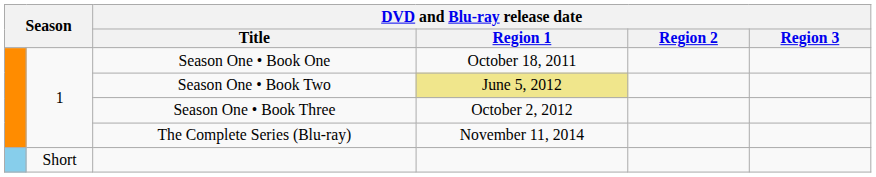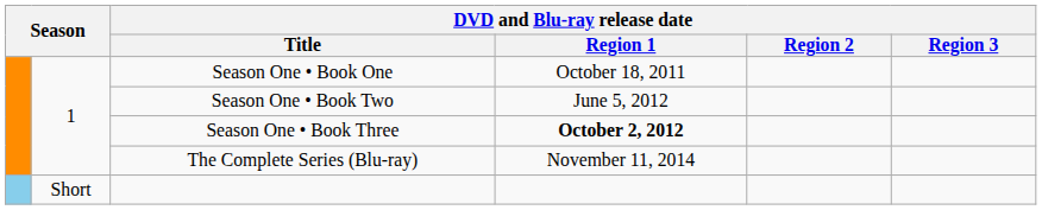Season One • Book Two | DVD and Blu-ray release date / Region 1: khaki background -> no background
Season One • Book Three | DVD and Blu-ray release date / Region 1: normal -> bold
